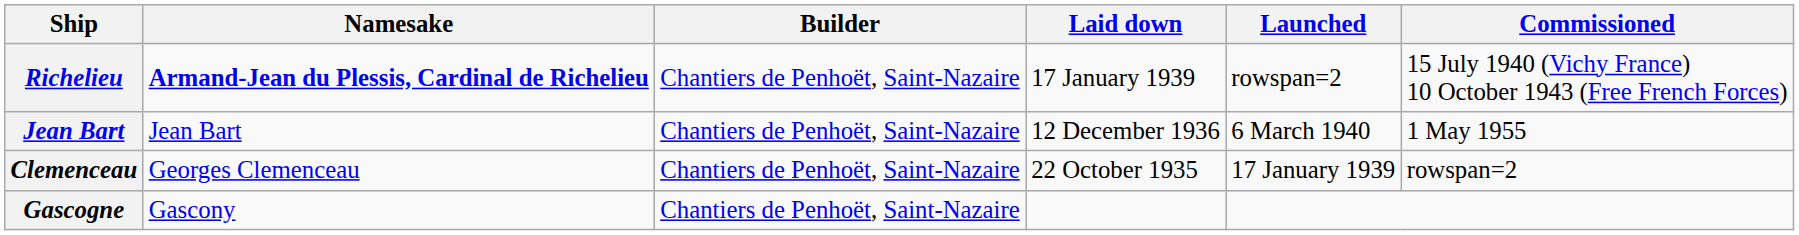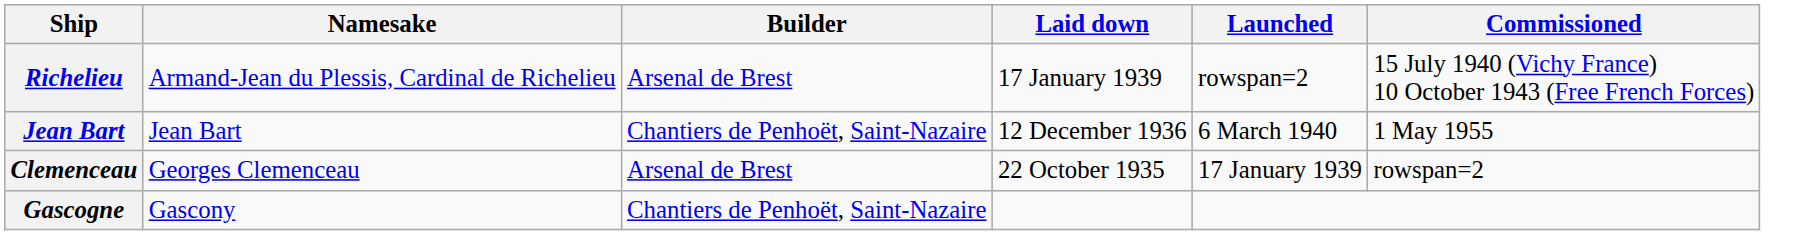Richelieu | Namesake: bold -> normal
Richelieu | Builder: Chantiers de Penhoët, Saint-Nazaire -> Arsenal de Brest
Clemenceau | Builder: Chantiers de Penhoët, Saint-Nazaire -> Arsenal de Brest
